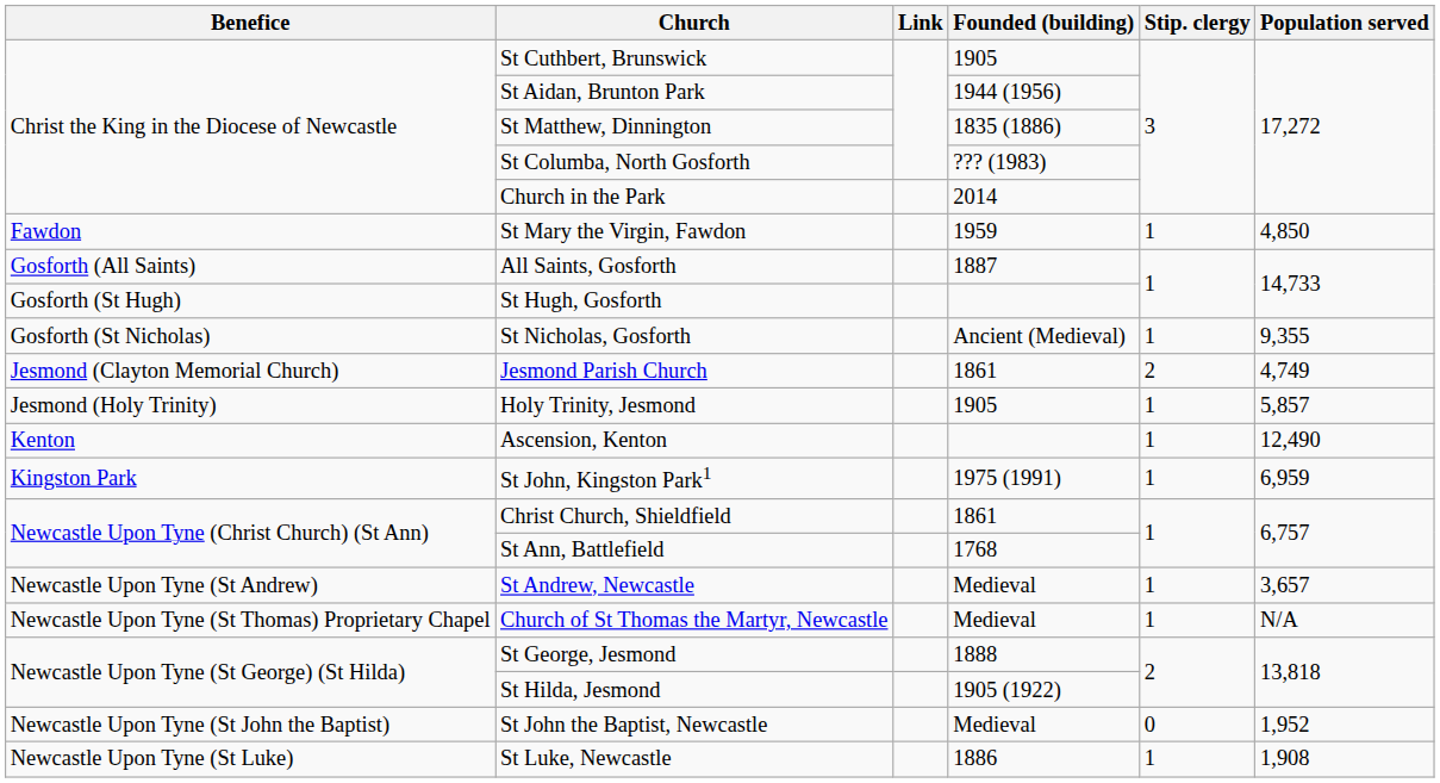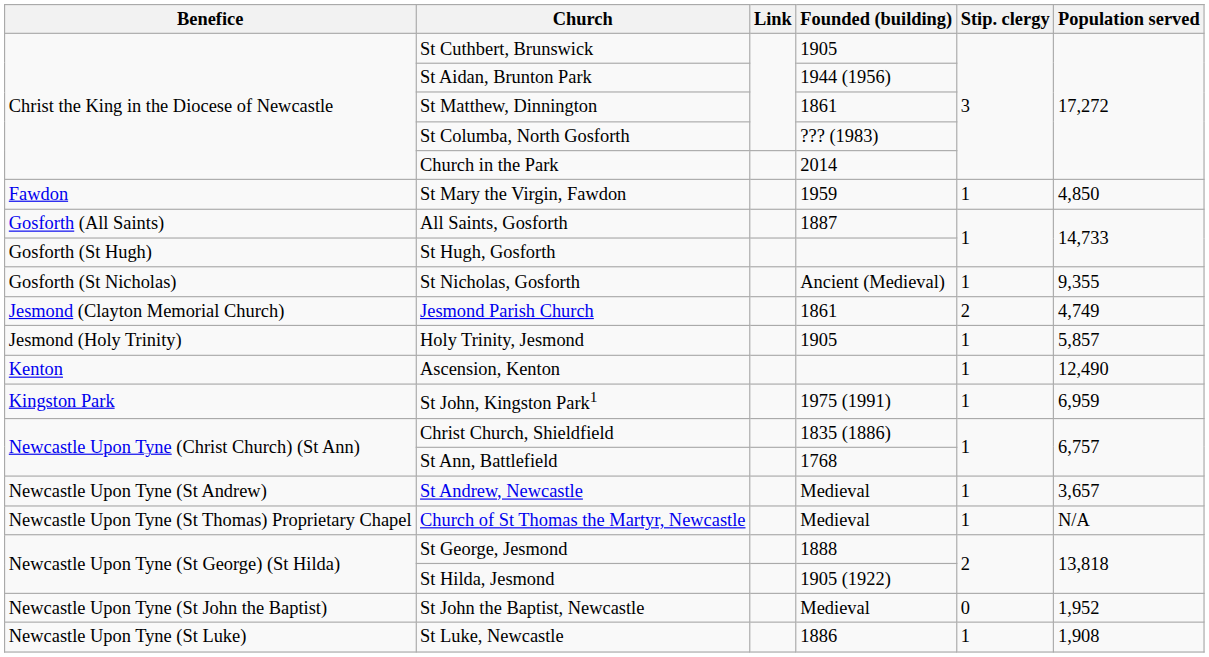St Matthew, Dinnington | Founded (building): 1835 (1886) -> 1861
Christ Church, Shieldfield | Founded (building): 1861 -> 1835 (1886)
